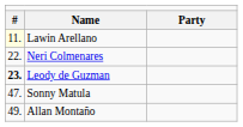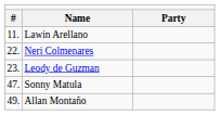Lawin Arellano | column 1: lightyellow background -> no background
Leody de Guzman | column 1: bold -> normal
